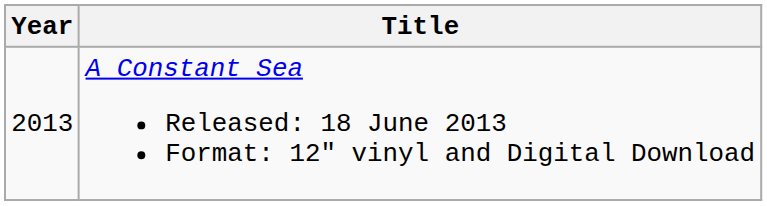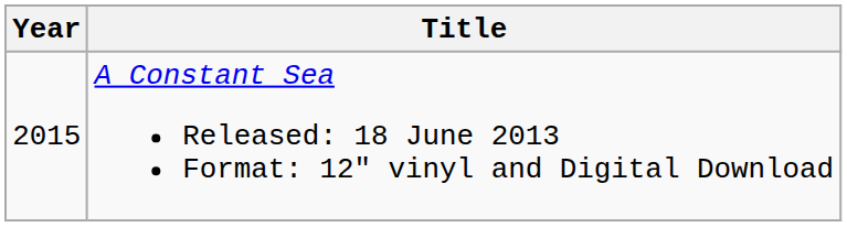row 2 | Year: 2013 -> 2015
